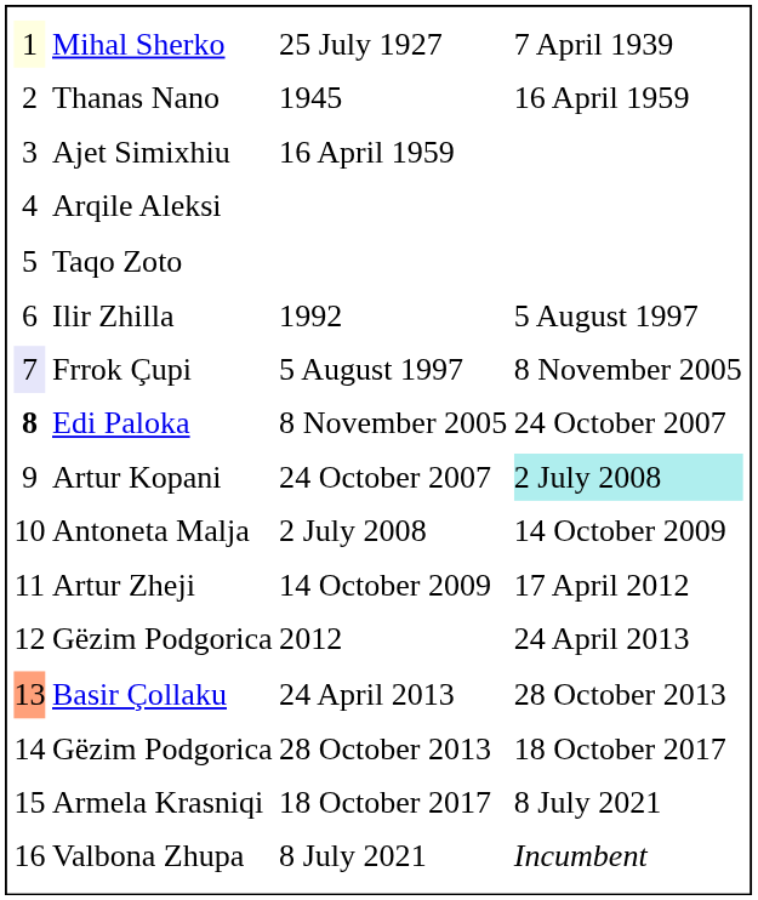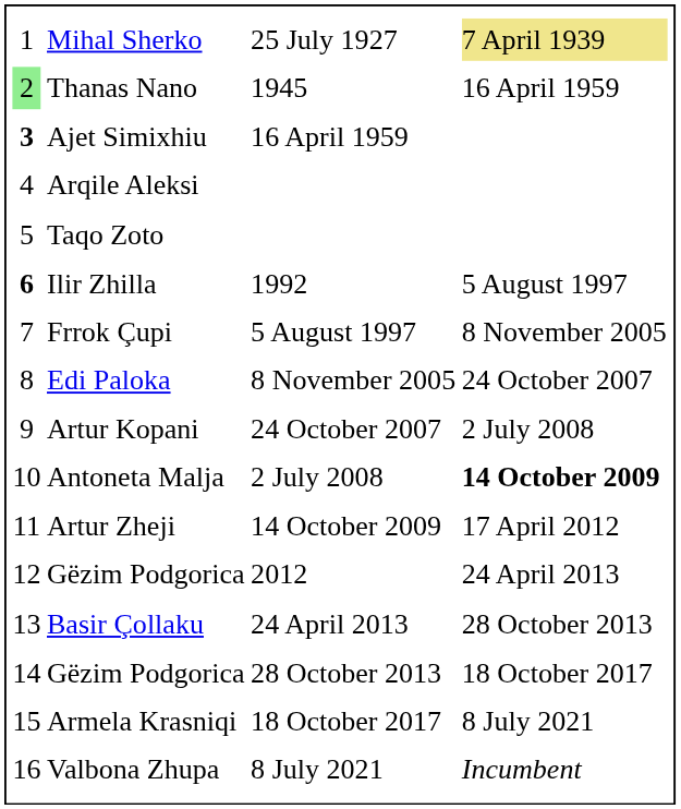Mihal Sherko | column 1: lightyellow background -> no background
Mihal Sherko | column 4: no background -> khaki background
Thanas Nano | column 1: no background -> lightgreen background
Ajet Simixhiu | column 1: normal -> bold
Ilir Zhilla | column 1: normal -> bold
Frrok Çupi | column 1: lavender background -> no background
Edi Paloka | column 1: bold -> normal
Artur Kopani | column 4: paleturquoise background -> no background
Antoneta Malja | column 4: normal -> bold
Basir Çollaku | column 1: lightsalmon background -> no background
